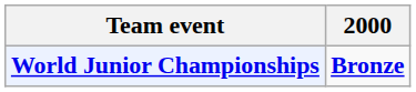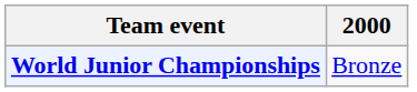World Junior Championships | 2000: bold -> normal
